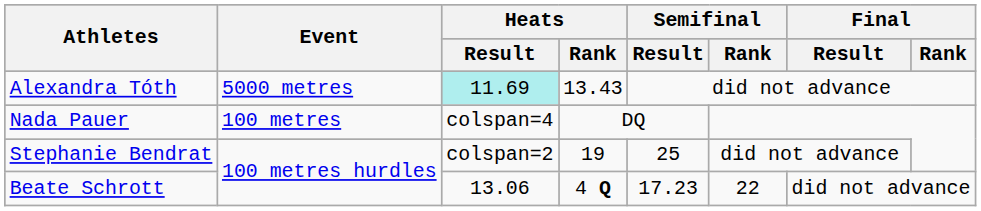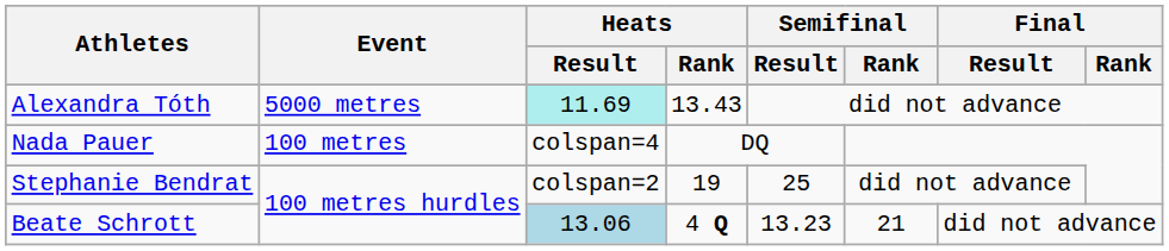Beate Schrott | Heats / Result: no background -> lightblue background
Beate Schrott | Semifinal / Result: 17.23 -> 13.23
Beate Schrott | Semifinal / Rank: 22 -> 21
